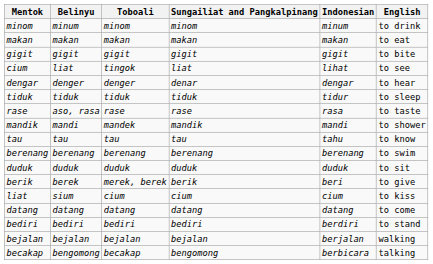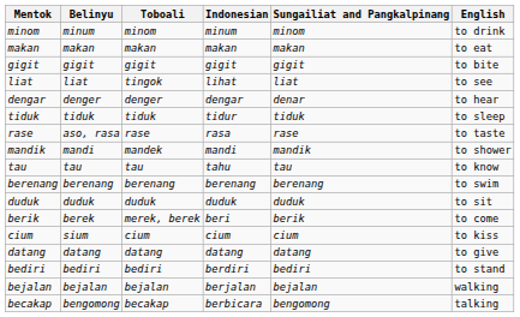columns swapped: Sungailiat and Pangkalpinang <-> Indonesian
row 5 | Mentok: cium -> liat
row 13 | English: to give -> to come
row 14 | Mentok: liat -> cium
row 15 | English: to come -> to give
